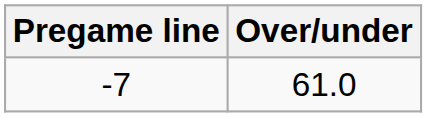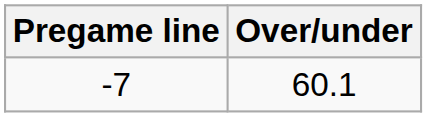-7 | Over/under: 61.0 -> 60.1
